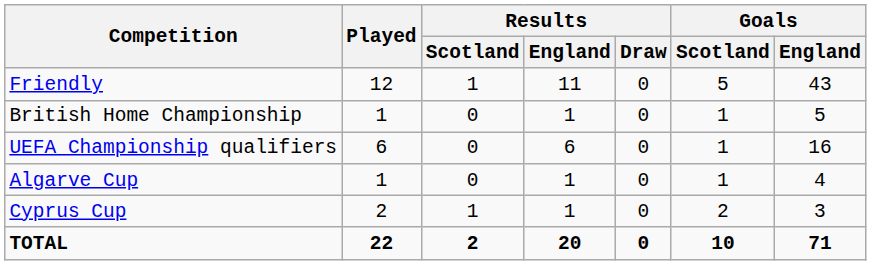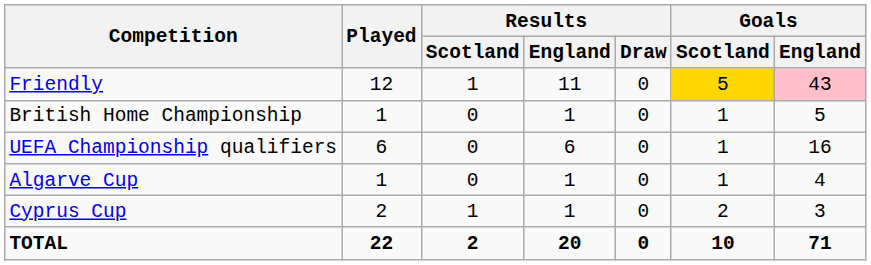Friendly | Goals / Scotland: no background -> gold background
Friendly | Goals / England: no background -> pink background
